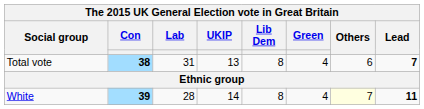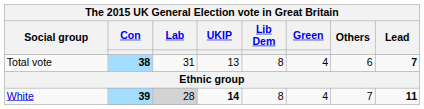White | Lab: no background -> lightgrey background
White | UKIP: normal -> bold
White | Others: lightyellow background -> no background
